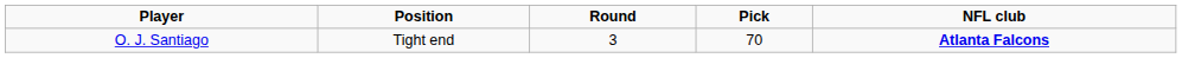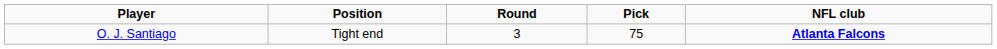O. J. Santiago | Pick: 70 -> 75
